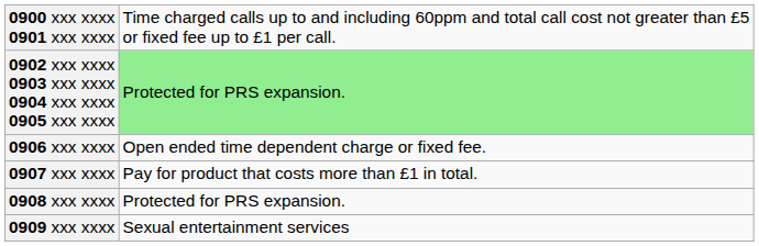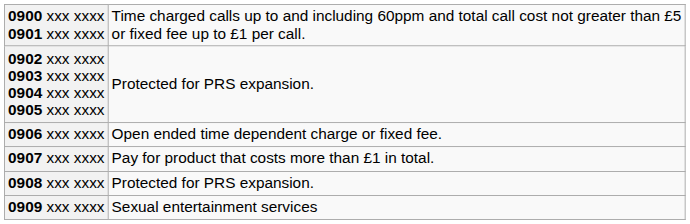0902 xxx xxxx 0903 xxx xxxx 0904 xxx xxxx 0905 xxx xxxx | column 2: lightgreen background -> no background
